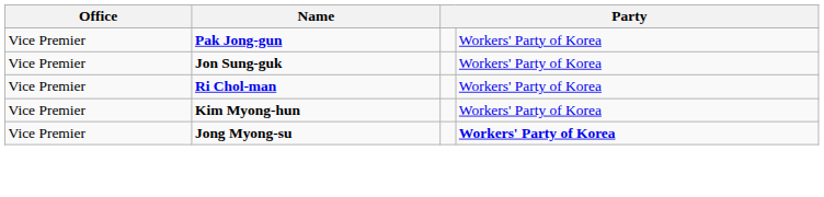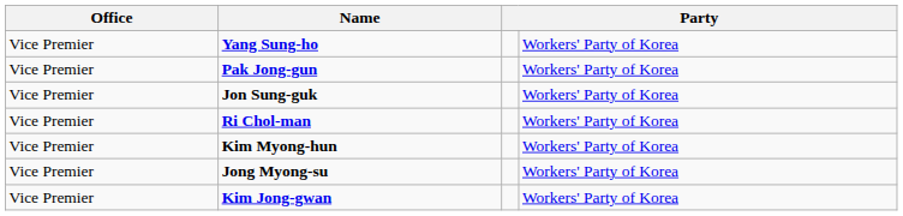+ row: Vice Premier | Yang Sung-ho | Workers' Party of Korea
Jong Myong-su | column 4: bold -> normal
+ row: Vice Premier | Kim Jong-gwan | Workers' Party of Korea
